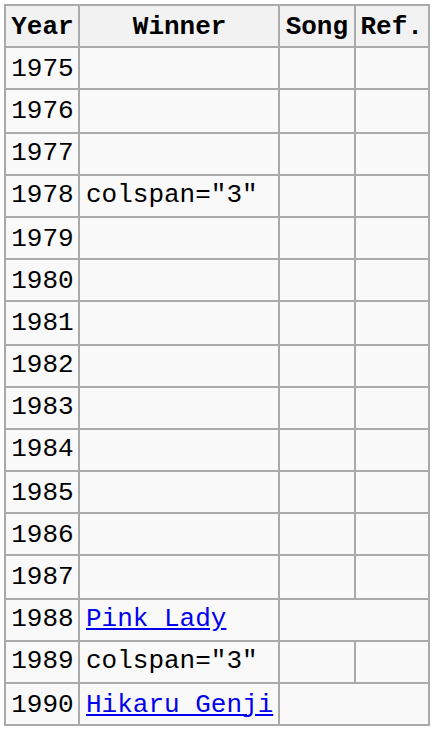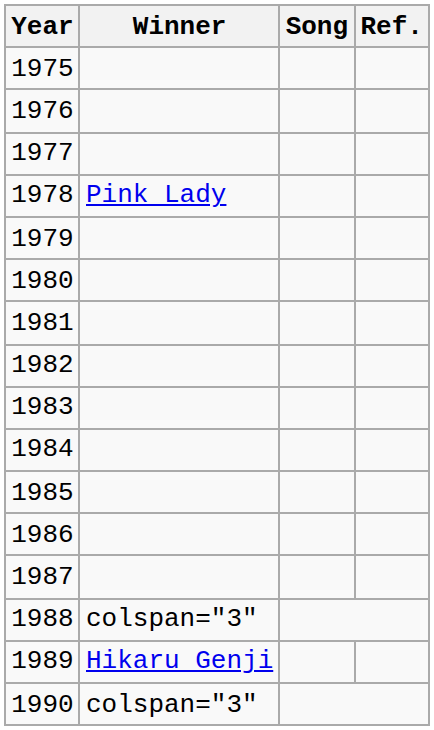1978 | Winner: colspan="3" -> Pink Lady
1988 | Winner: Pink Lady -> colspan="3"
1989 | Winner: colspan="3" -> Hikaru Genji
1990 | Winner: Hikaru Genji -> colspan="3"
